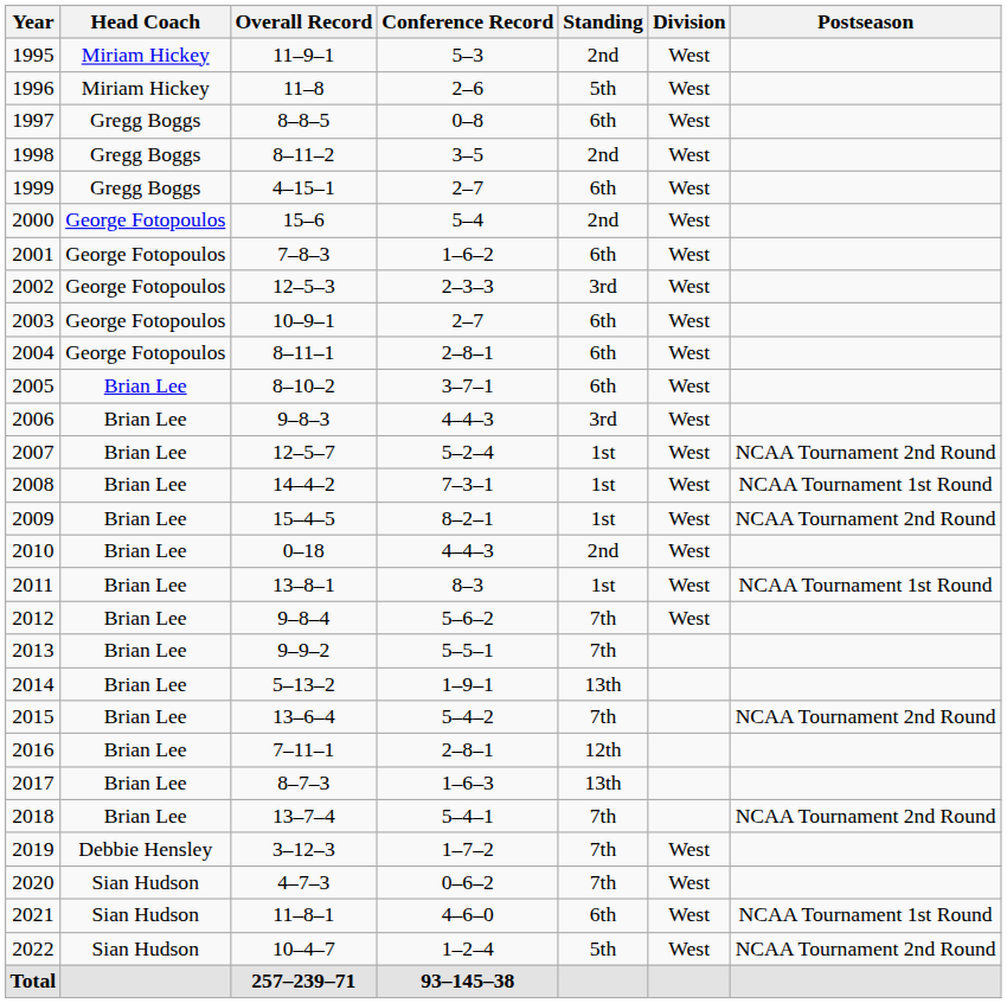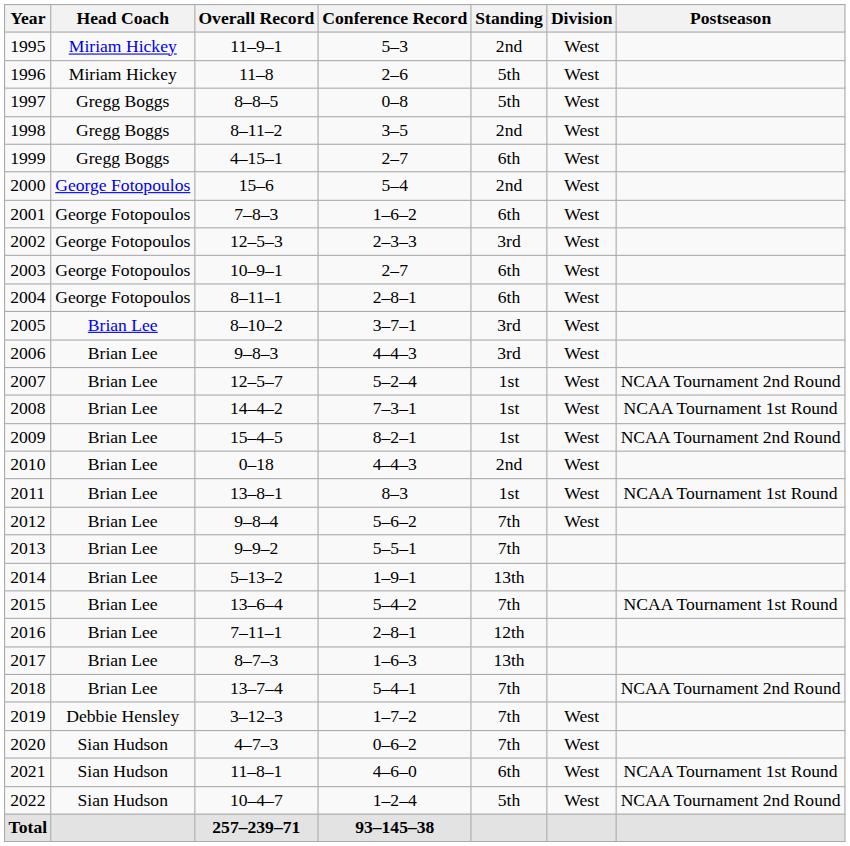1997 | Standing: 6th -> 5th
2005 | Standing: 6th -> 3rd
2015 | Postseason: NCAA Tournament 2nd Round -> NCAA Tournament 1st Round
